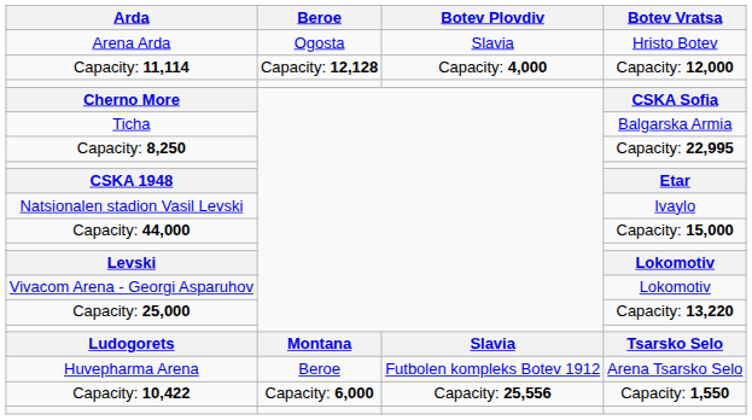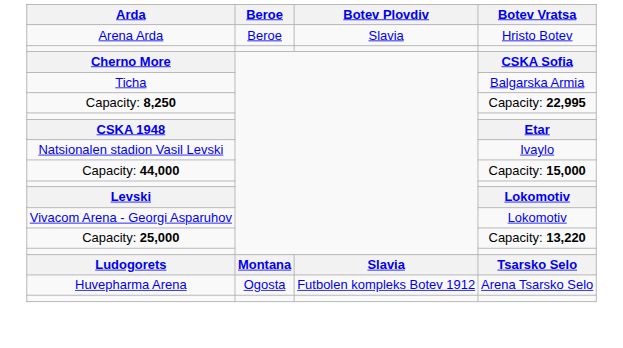Arena Arda | Beroe: Ogosta -> Beroe
- row: Capacity: 11,114 | Capacity: 12,128 | Capacity: 4,000 | Capacity: 12,000
Huvepharma Arena | Beroe: Beroe -> Ogosta
- row: Capacity: 10,422 | Capacity: 6,000 | Capacity: 25,556 | Capacity: 1,550
